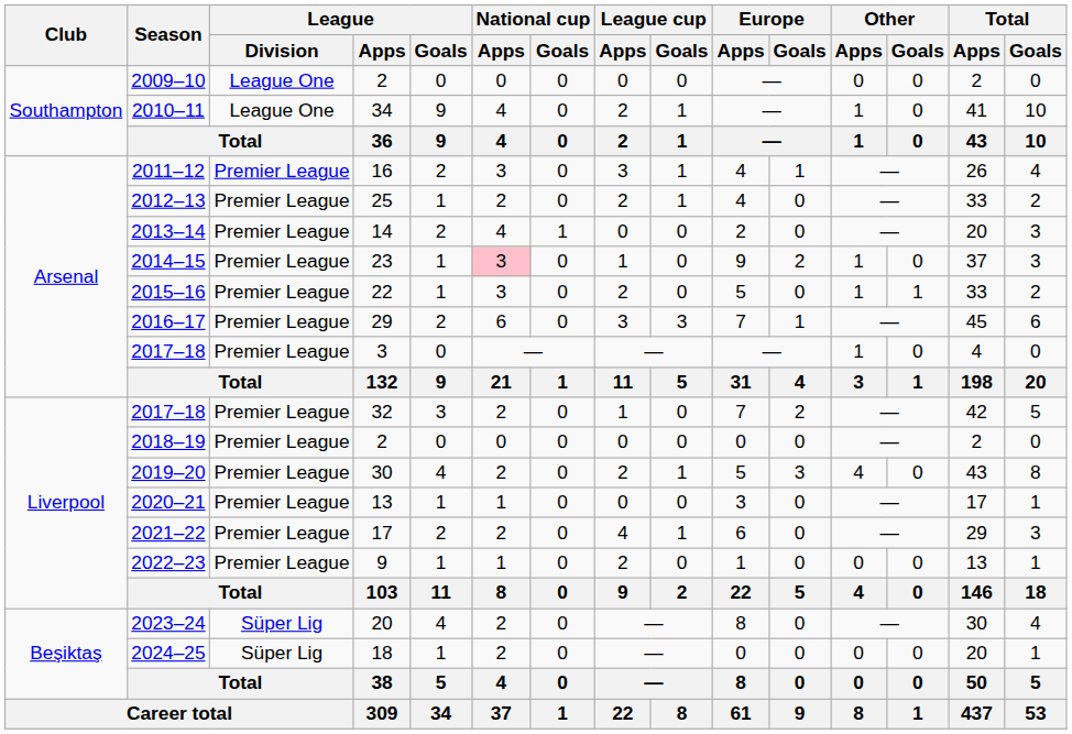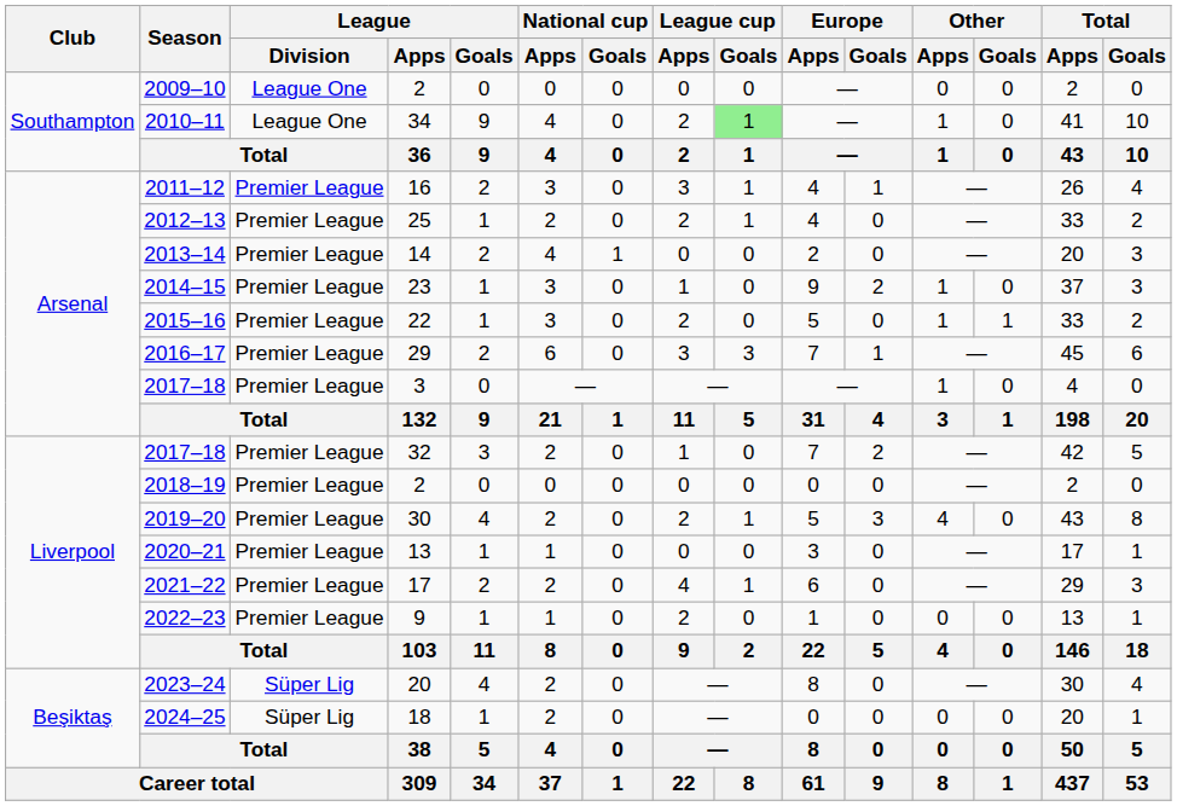2010–11 | League cup / Goals: no background -> lightgreen background
2014–15 | National cup / Apps: pink background -> no background
